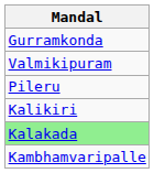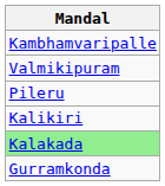row 2 | column 1: Gurramkonda -> Kambhamvaripalle
row 7 | column 1: Kambhamvaripalle -> Gurramkonda
